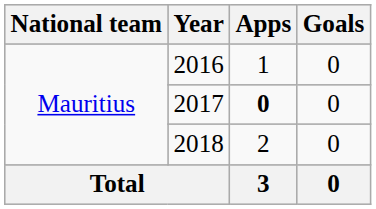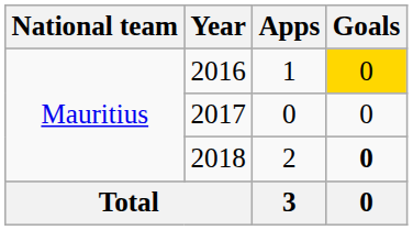2016 | Goals: no background -> gold background
2017 | Apps: bold -> normal
2018 | Goals: normal -> bold
